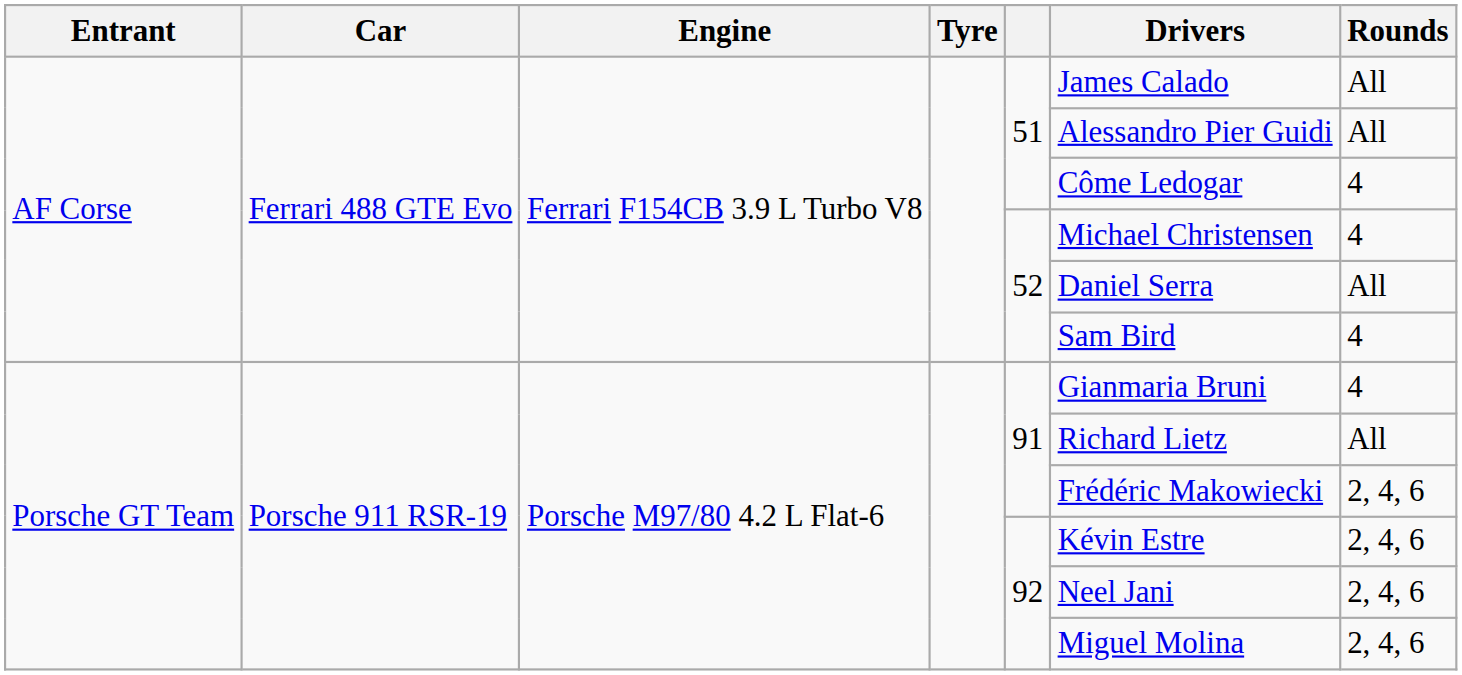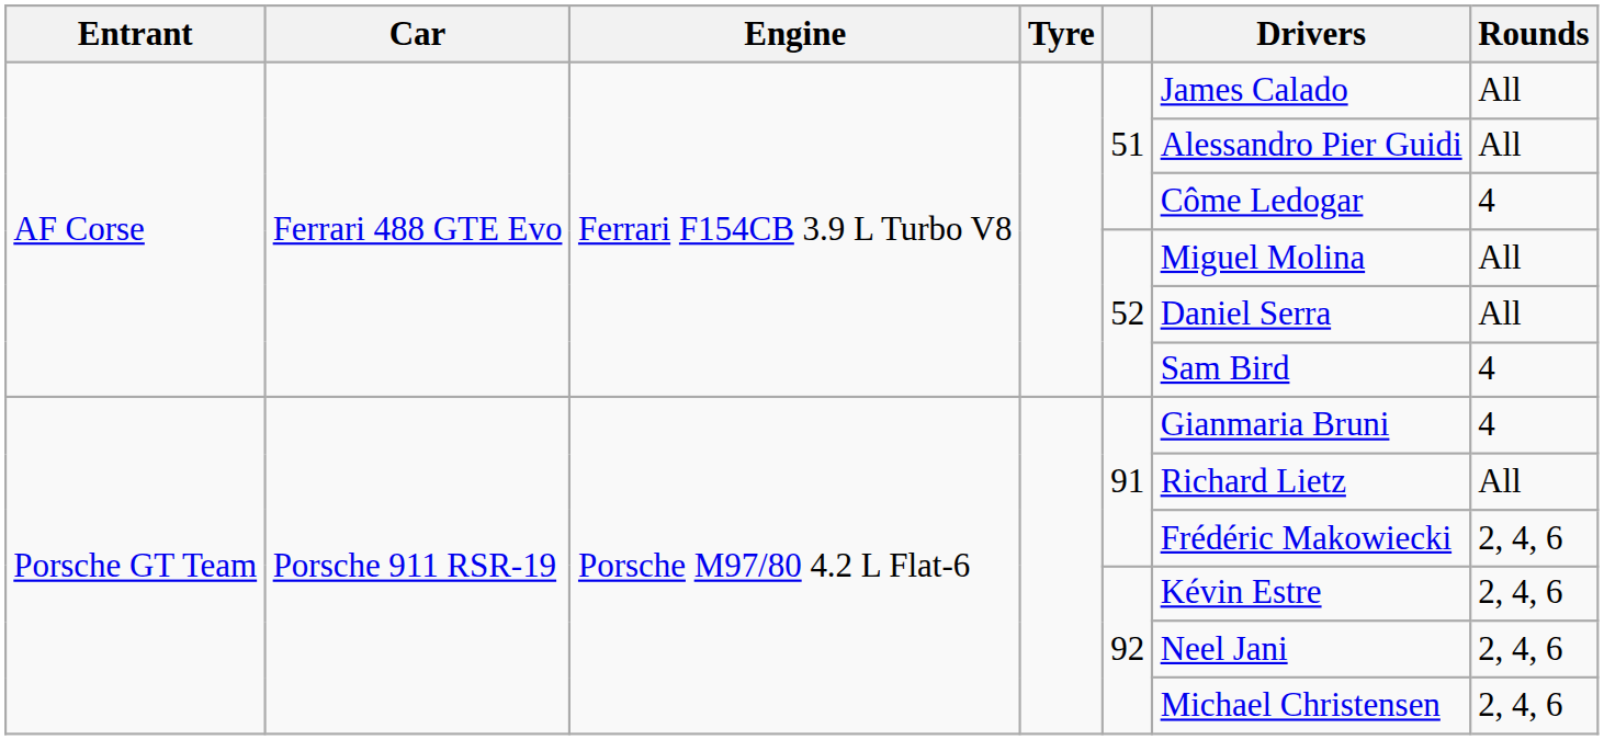row 5 | Drivers: Michael Christensen -> Miguel Molina
row 5 | Rounds: 4 -> All
row 13 | Drivers: Miguel Molina -> Michael Christensen
